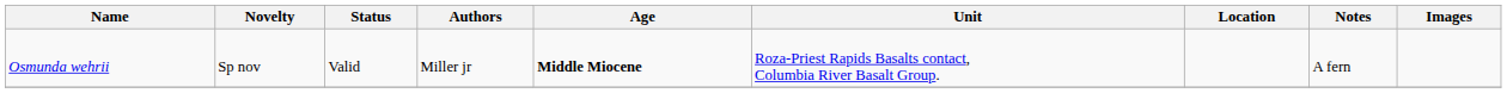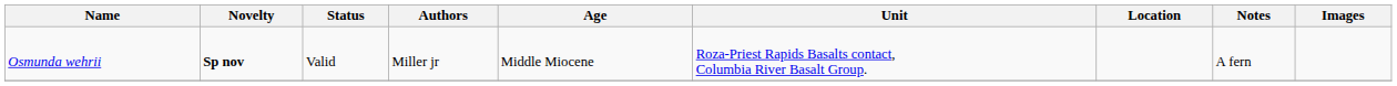Osmunda wehrii | Novelty: normal -> bold
Osmunda wehrii | Age: bold -> normal
